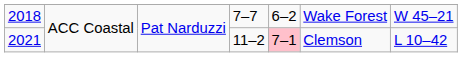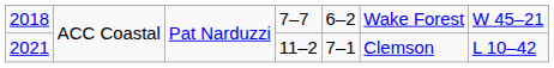2021 | column 5: pink background -> no background
